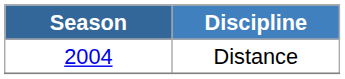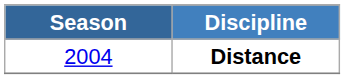2004 | column 2: normal -> bold
